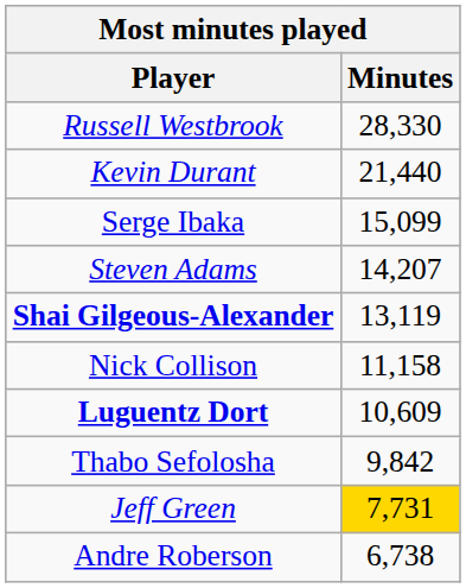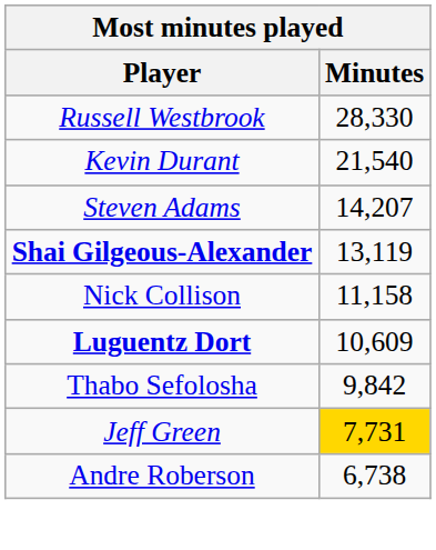Kevin Durant | Minutes: 21,440 -> 21,540
- row: Serge Ibaka | 15,099
